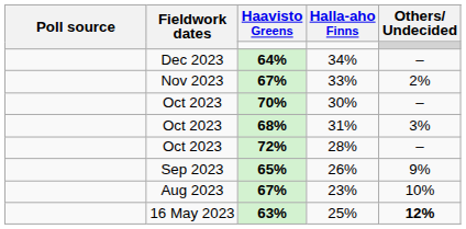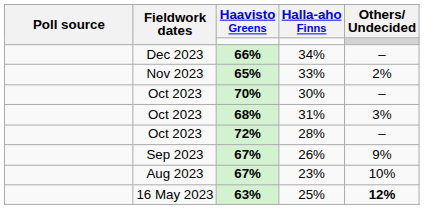34% | Haavisto Greens: 64% -> 66%
33% | Haavisto Greens: 67% -> 65%
26% | Haavisto Greens: 65% -> 67%
